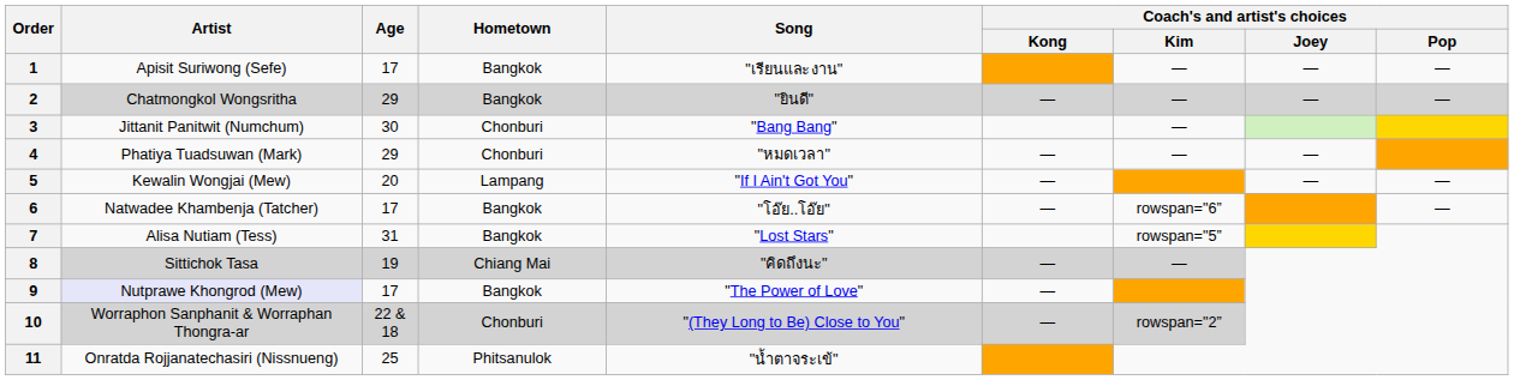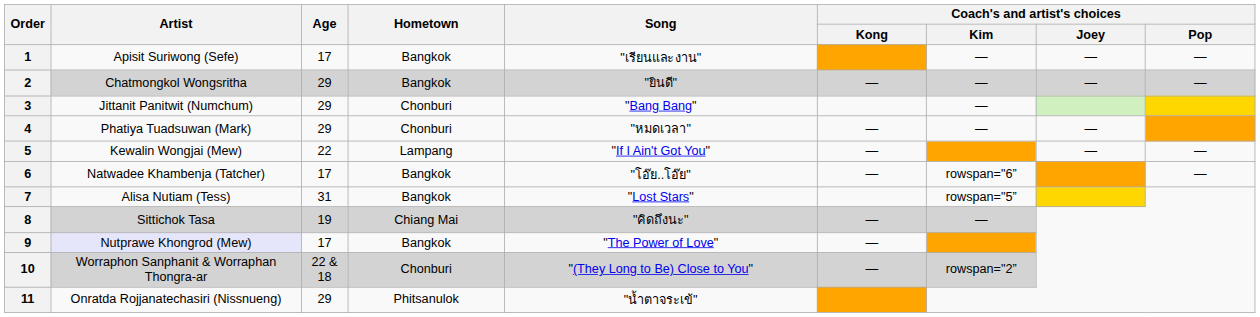3 | Age: 30 -> 29
5 | Age: 20 -> 22
11 | Age: 25 -> 29
